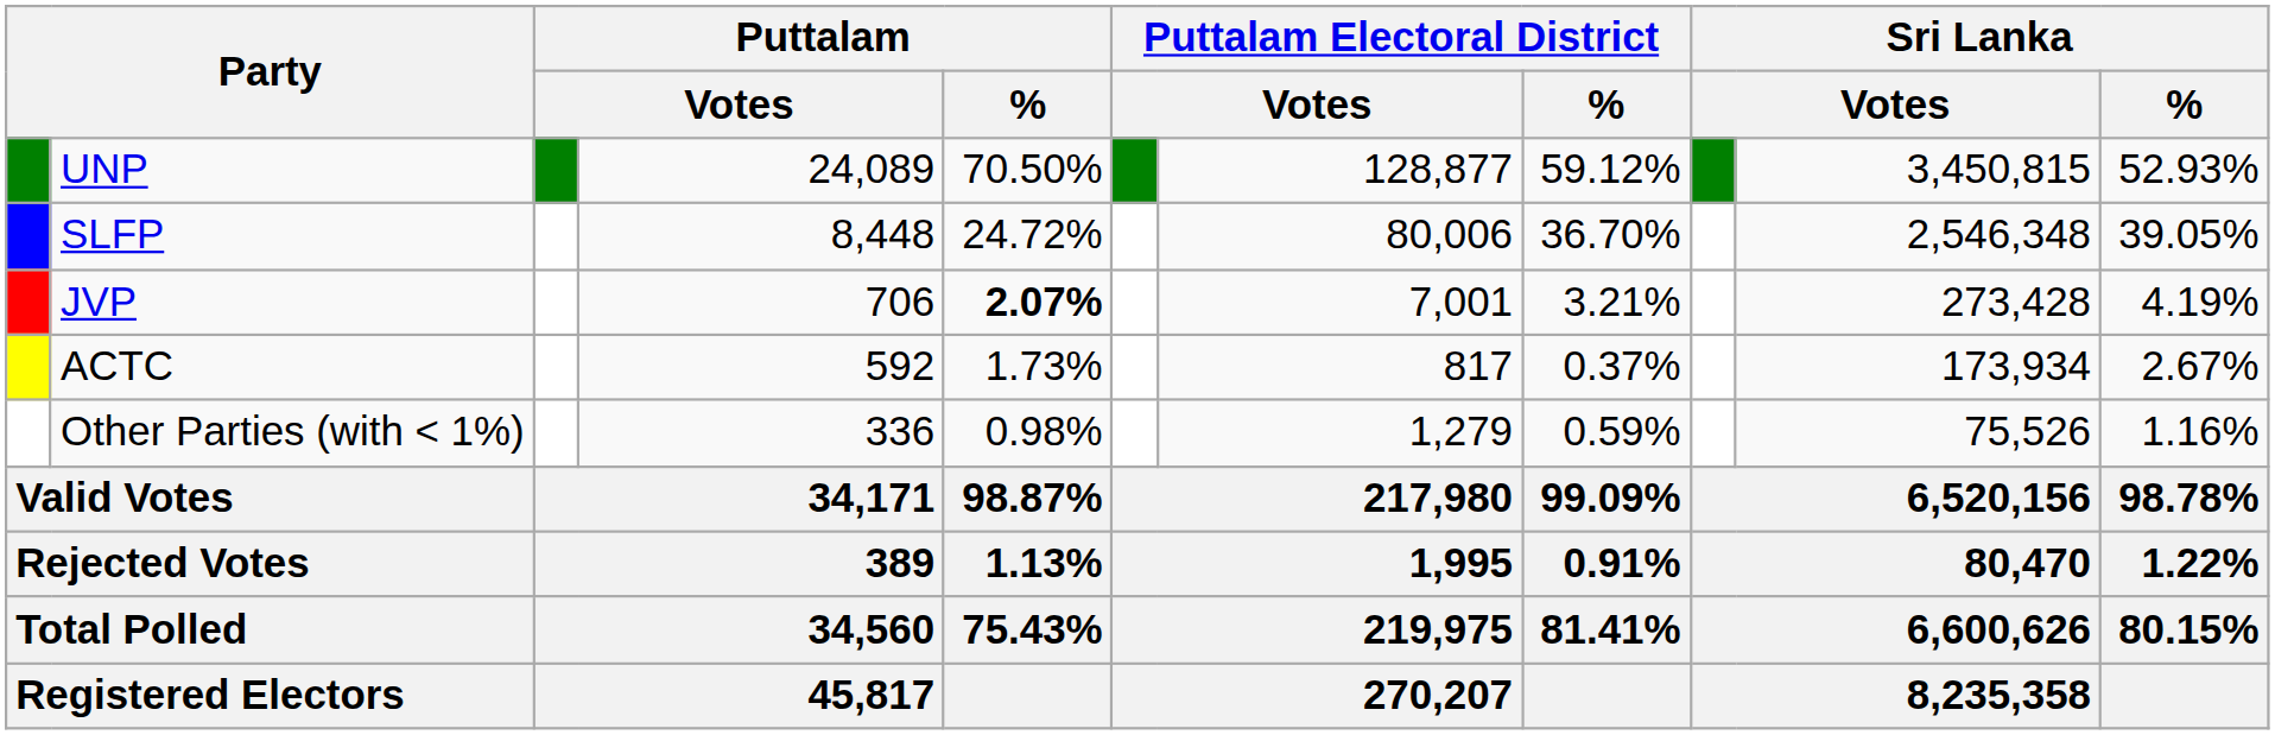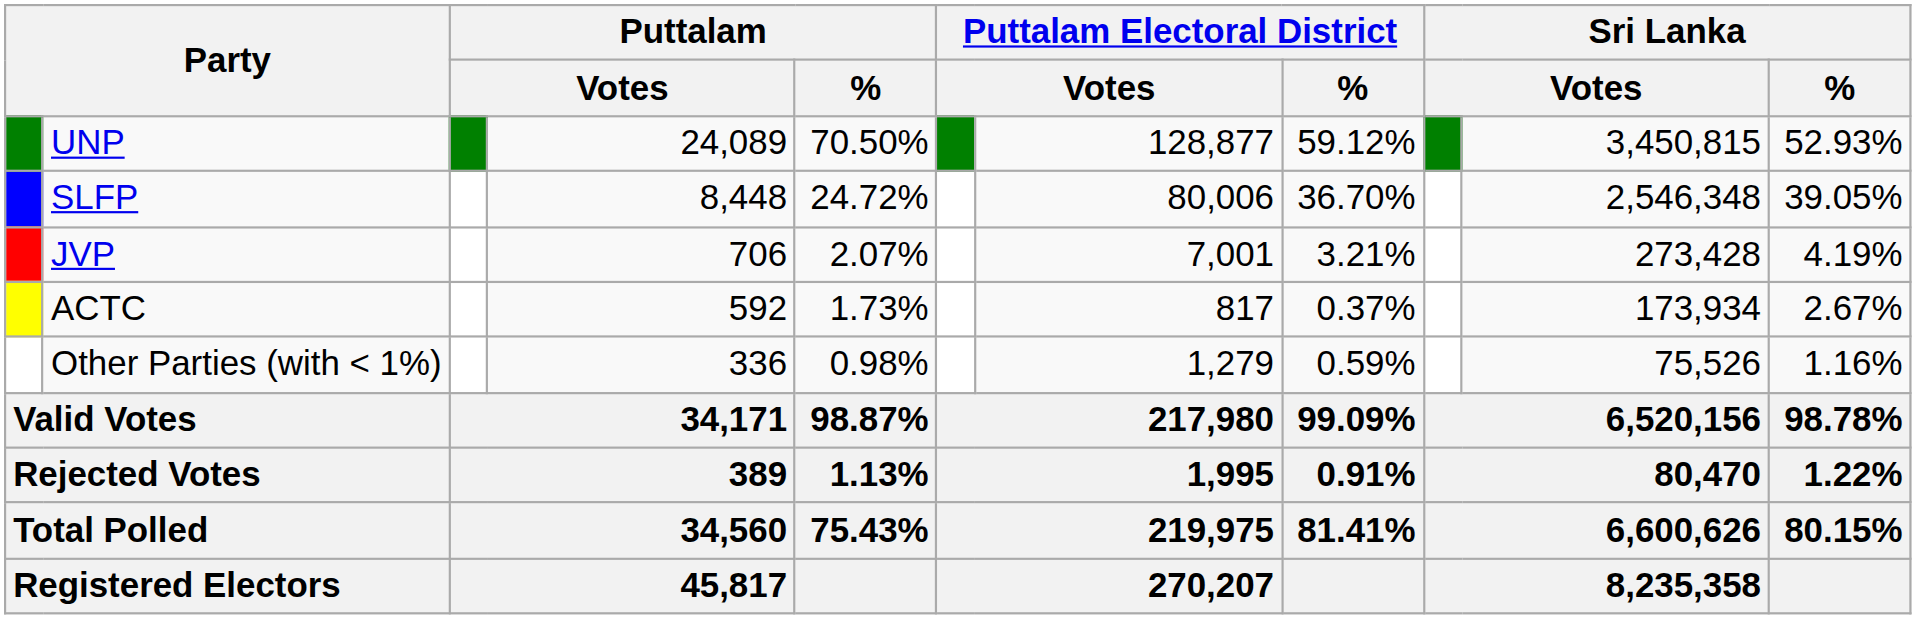JVP | Puttalam / %: bold -> normal
